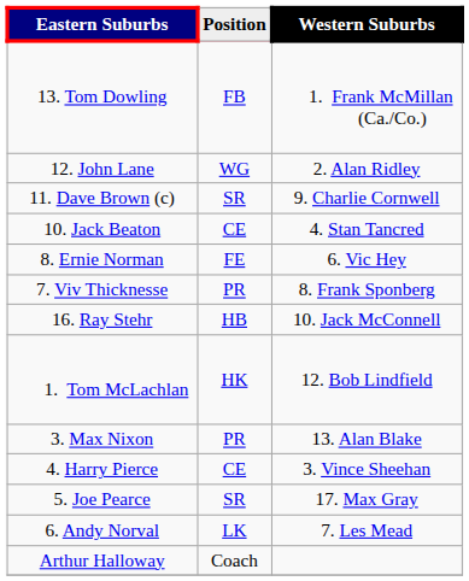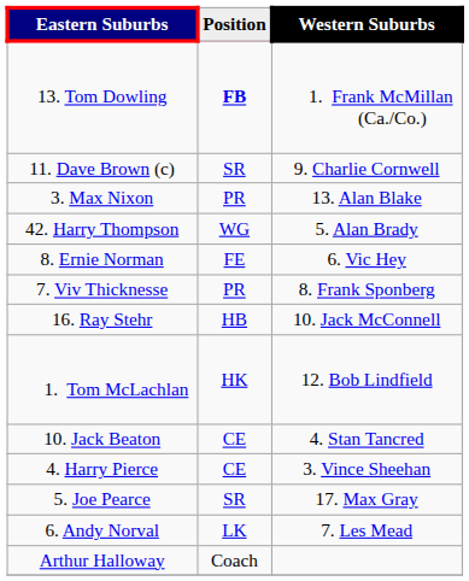13. Tom Dowling | Position: normal -> bold
- row: 12. John Lane | WG | 2. Alan Ridley
rows swapped: 10. Jack Beaton <-> 3. Max Nixon
+ row: 42. Harry Thompson | WG | 5. Alan Brady
